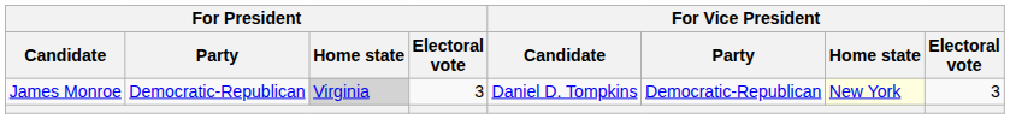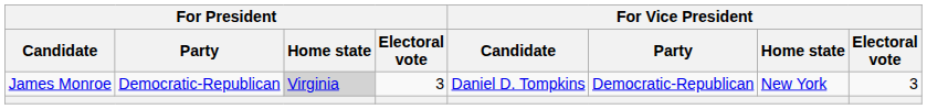James Monroe | For Vice President / Home state: lightyellow background -> no background
